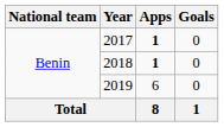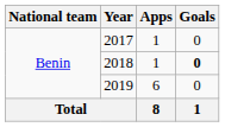2017 | Apps: bold -> normal
2018 | Apps: bold -> normal
2018 | Goals: normal -> bold
